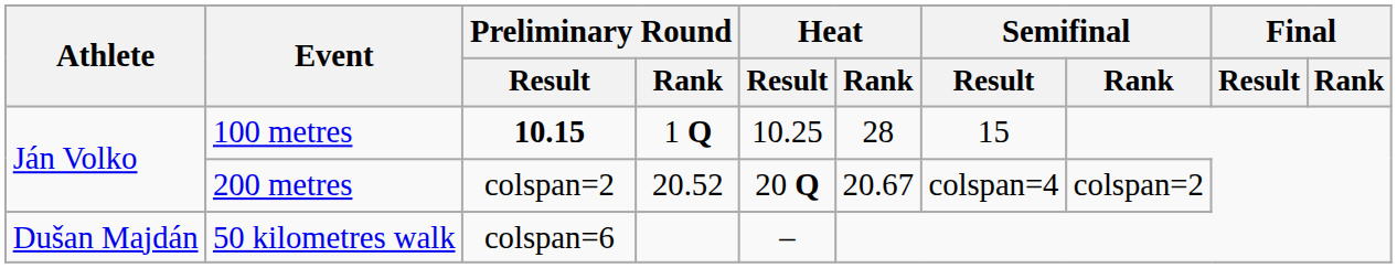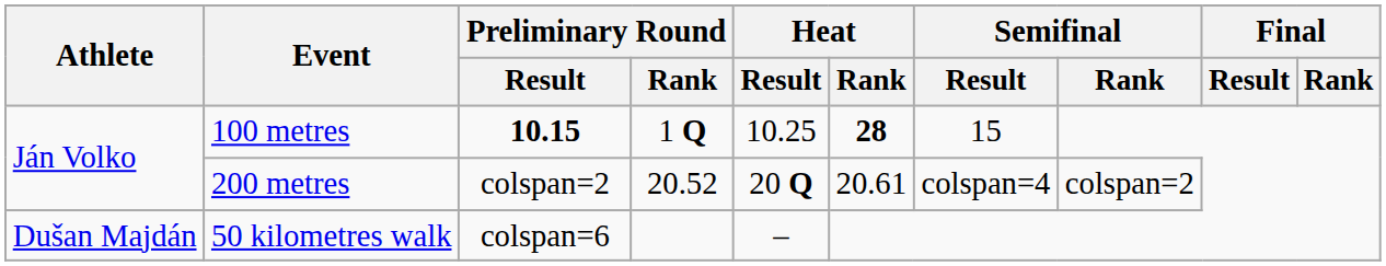100 metres | Heat / Rank: normal -> bold
200 metres | Heat / Rank: 20.67 -> 20.61
